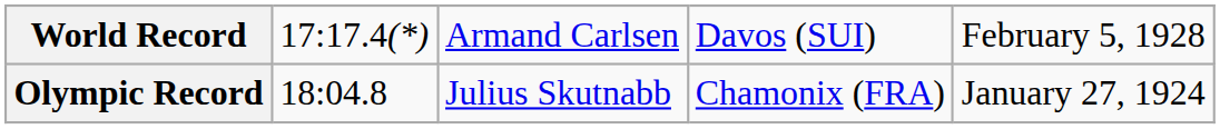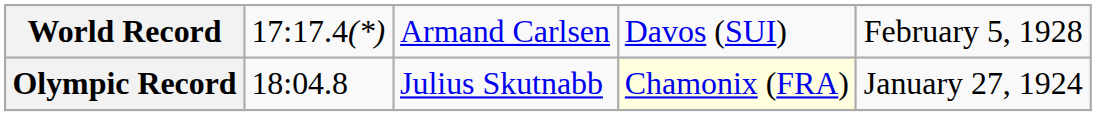Olympic Record | column 4: no background -> lightyellow background
